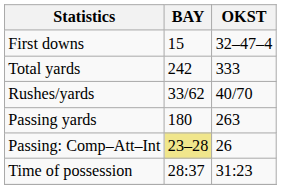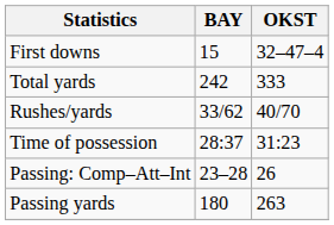rows swapped: Passing yards <-> Time of possession
Passing: Comp–Att–Int | BAY: khaki background -> no background
